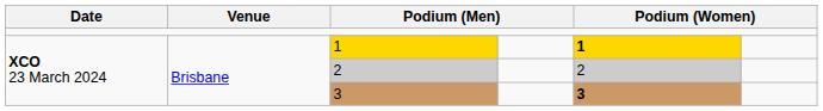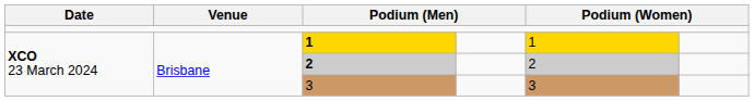row 3 | column 3: normal -> bold
row 3 | column 5: bold -> normal
row 4 | column 3: normal -> bold
row 5 | column 5: bold -> normal
